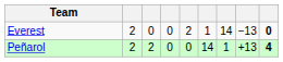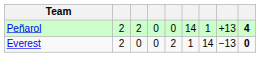rows swapped: Peñarol <-> Everest
